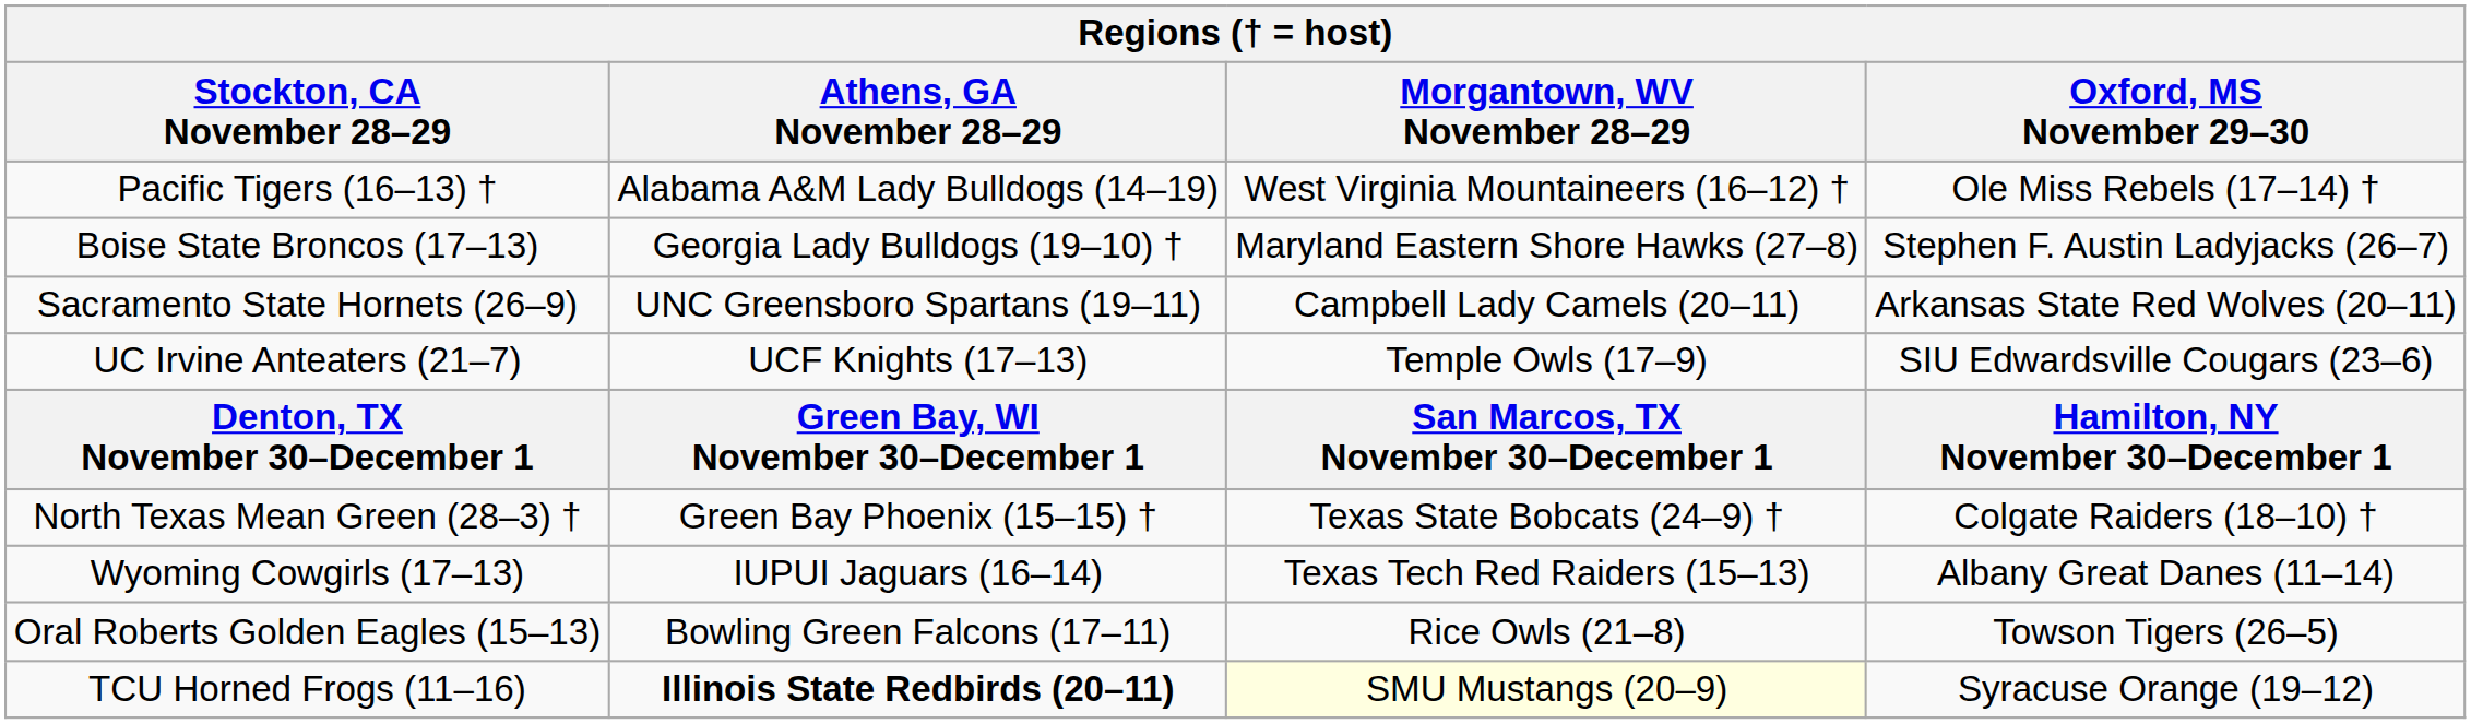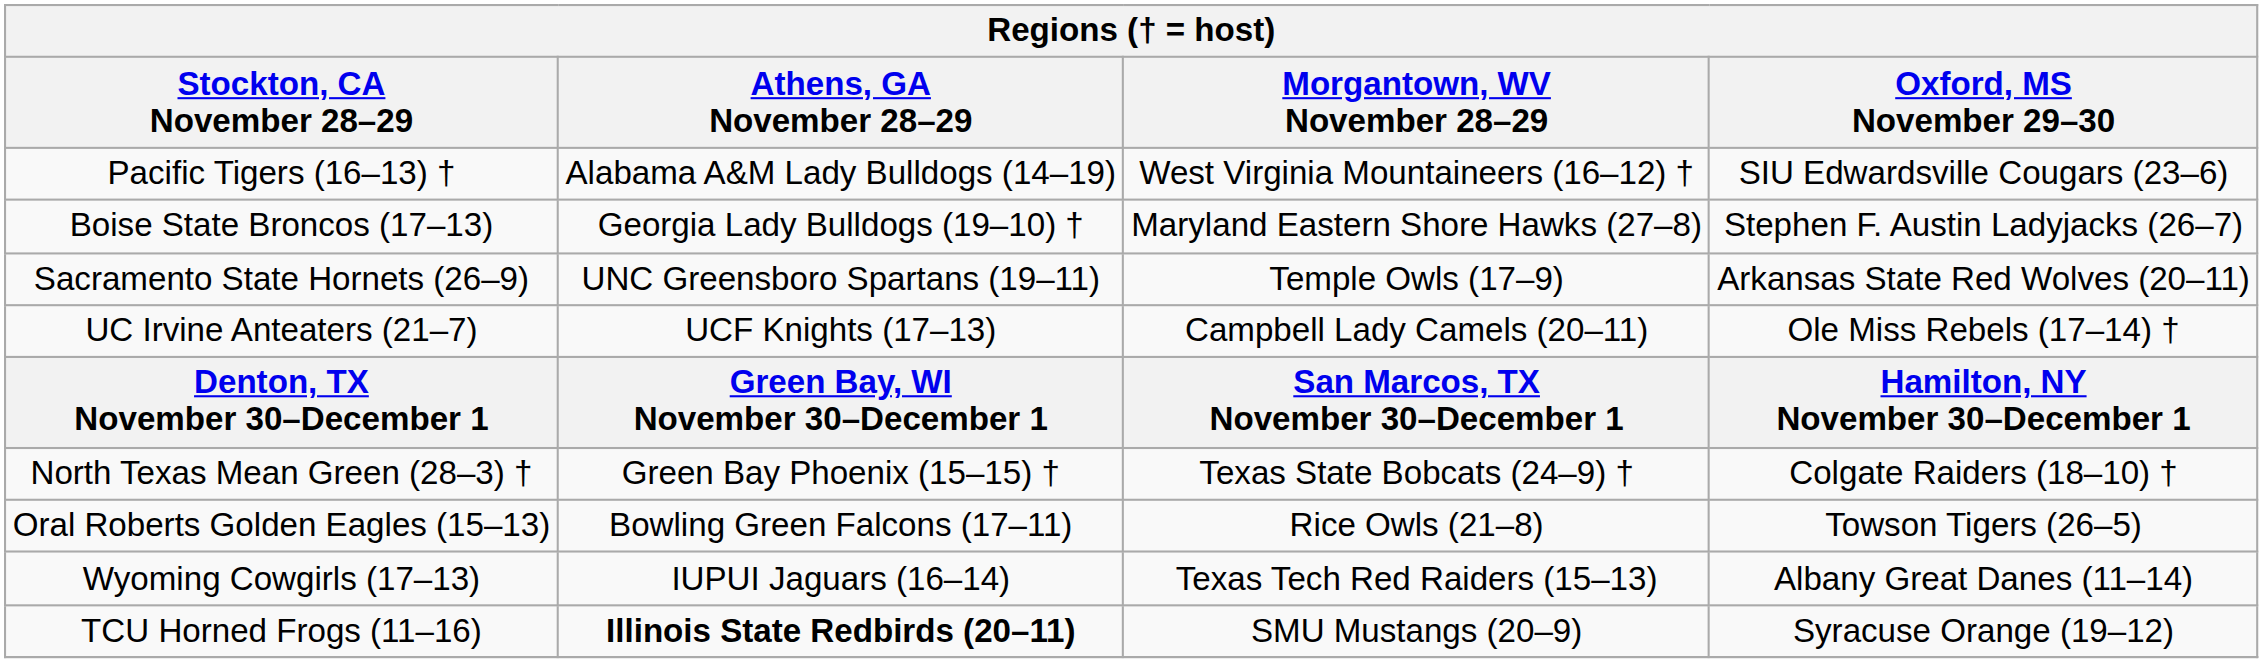Pacific Tigers (16–13) † | Oxford, MS November 29–30: Ole Miss Rebels (17–14) † -> SIU Edwardsville Cougars (23–6)
Sacramento State Hornets (26–9) | Morgantown, WV November 28–29: Campbell Lady Camels (20–11) -> Temple Owls (17–9)
UC Irvine Anteaters (21–7) | Morgantown, WV November 28–29: Temple Owls (17–9) -> Campbell Lady Camels (20–11)
UC Irvine Anteaters (21–7) | Oxford, MS November 29–30: SIU Edwardsville Cougars (23–6) -> Ole Miss Rebels (17–14) †
rows swapped: Oral Roberts Golden Eagles (15–13) <-> Wyoming Cowgirls (17–13)
TCU Horned Frogs (11–16) | Morgantown, WV November 28–29: lightyellow background -> no background
